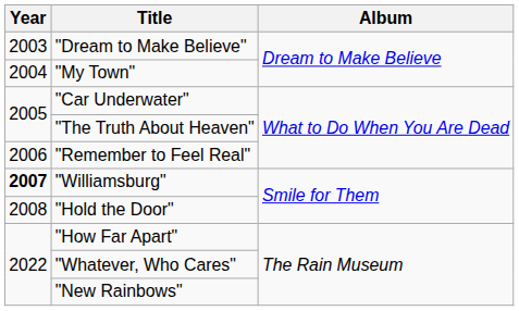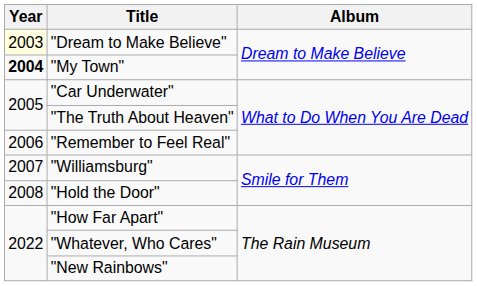"Dream to Make Believe" | Year: no background -> lightyellow background
"My Town" | Year: normal -> bold
"Williamsburg" | Year: bold -> normal
